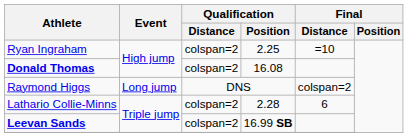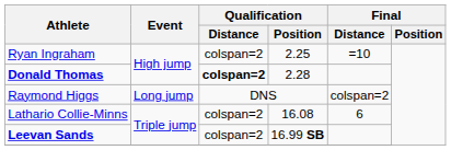Donald Thomas | Qualification / Distance: normal -> bold
Donald Thomas | Qualification / Position: 16.08 -> 2.28
Lathario Collie-Minns | Qualification / Position: 2.28 -> 16.08
